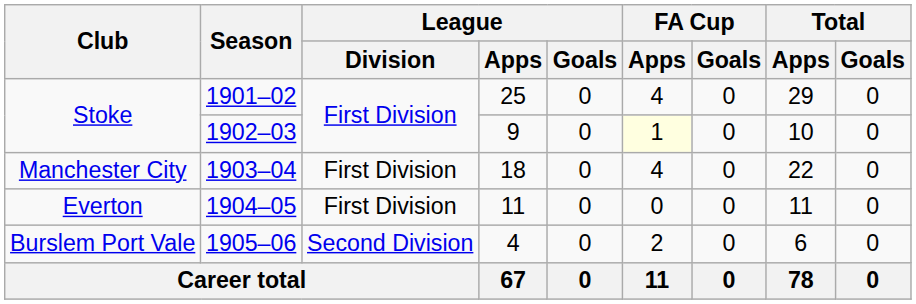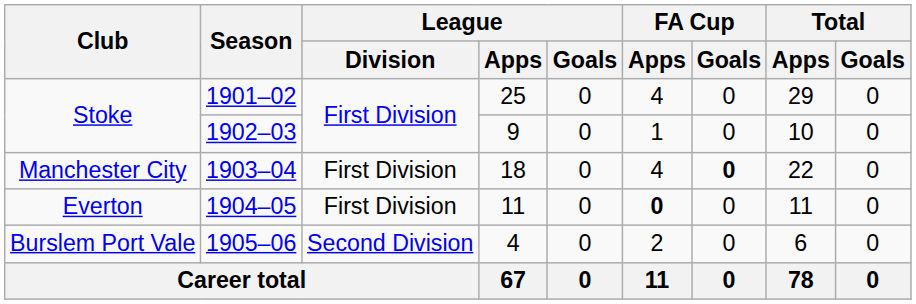1902–03 | FA Cup / Apps: lightyellow background -> no background
1903–04 | FA Cup / Goals: normal -> bold
1904–05 | FA Cup / Apps: normal -> bold
